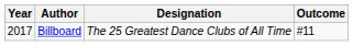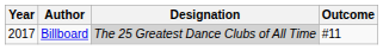row 2 | Designation: no background -> lightgrey background
